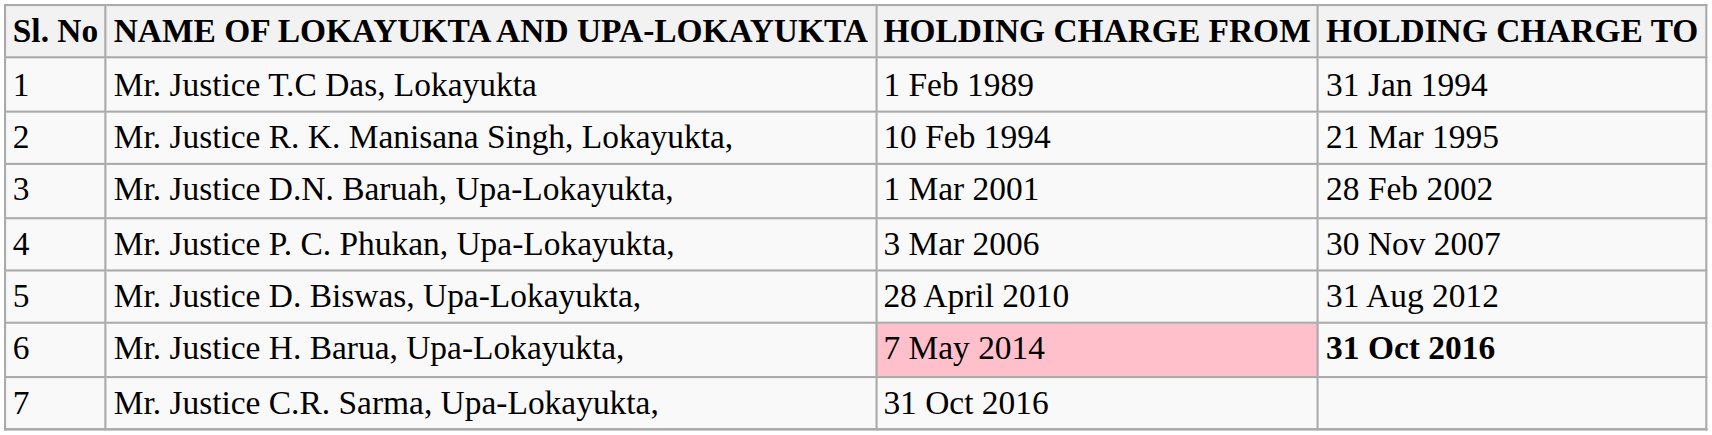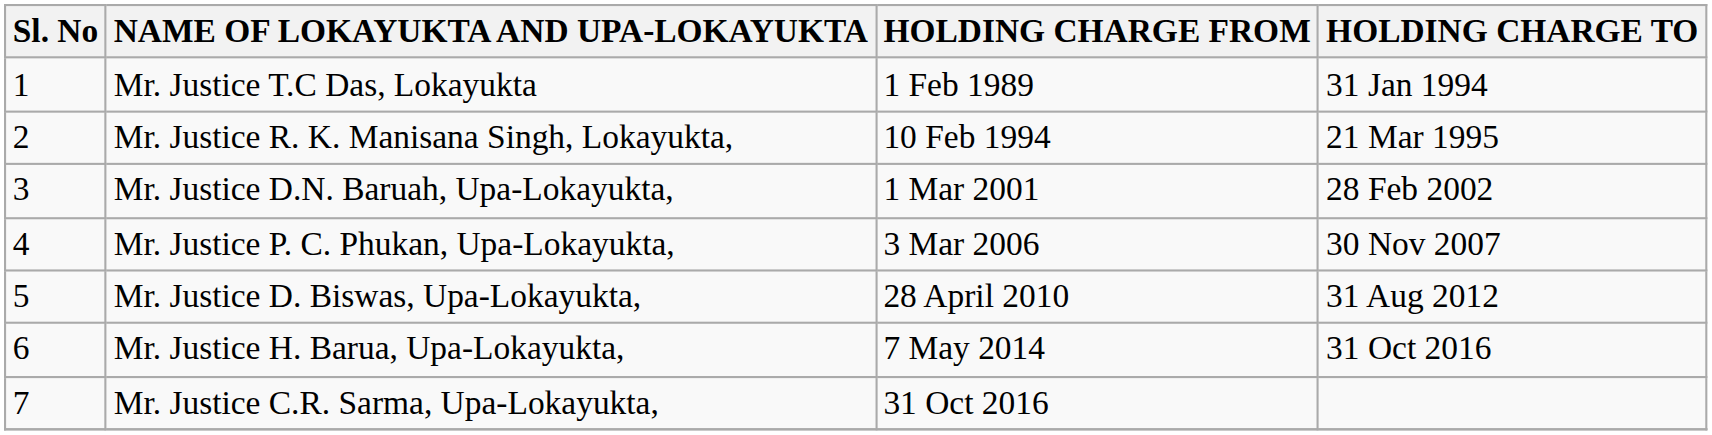Mr. Justice H. Barua, Upa-Lokayukta, | HOLDING CHARGE FROM: pink background -> no background
Mr. Justice H. Barua, Upa-Lokayukta, | HOLDING CHARGE TO: bold -> normal
